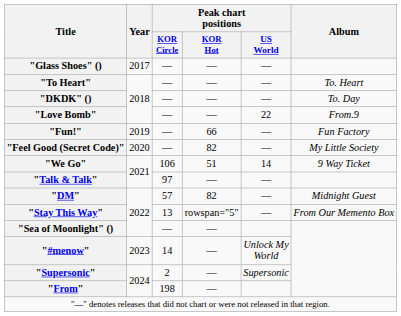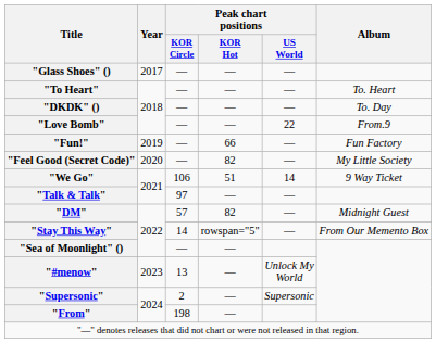"Stay This Way" | Peak chart positions / KOR Circle: 13 -> 14
"#menow" | Peak chart positions / KOR Circle: 14 -> 13
